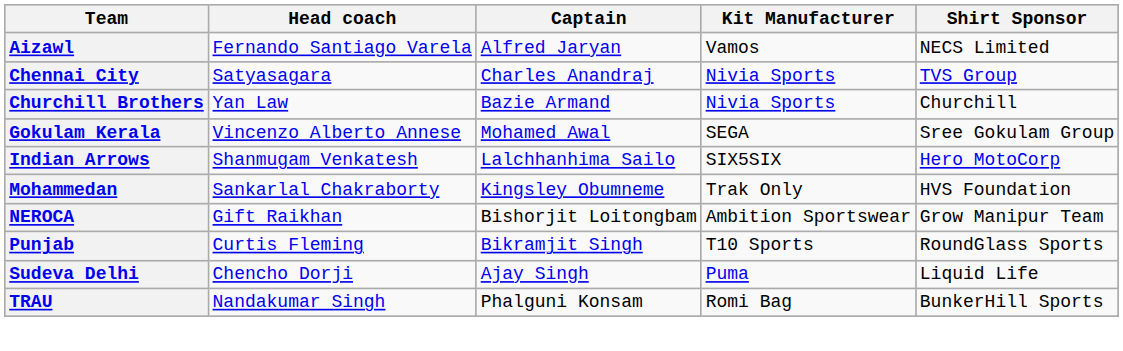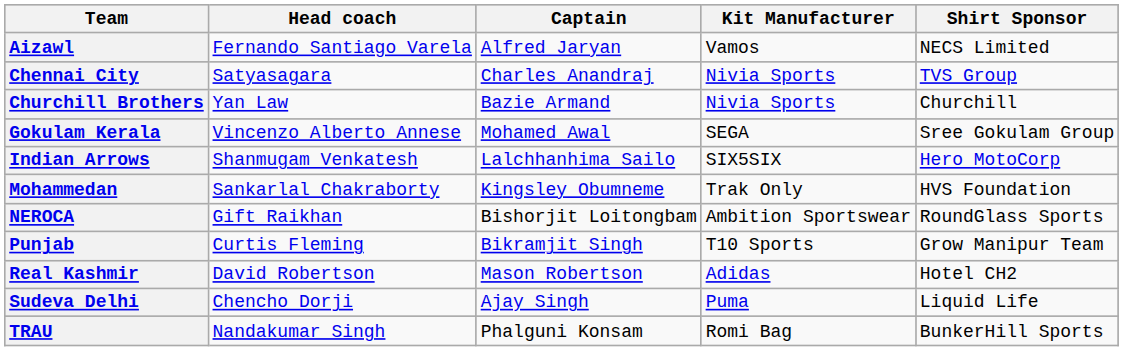NEROCA | Shirt Sponsor: Grow Manipur Team -> RoundGlass Sports
Punjab | Shirt Sponsor: RoundGlass Sports -> Grow Manipur Team
+ row: Real Kashmir | David Robertson | Mason Robertson | Adidas | Hotel CH2
